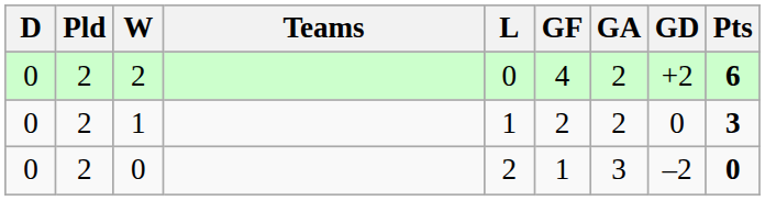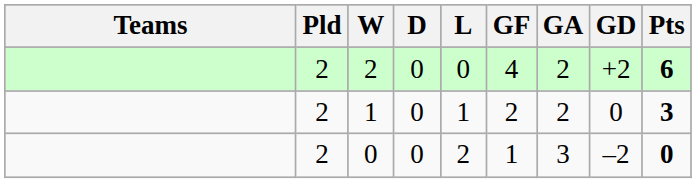columns swapped: Teams <-> D
